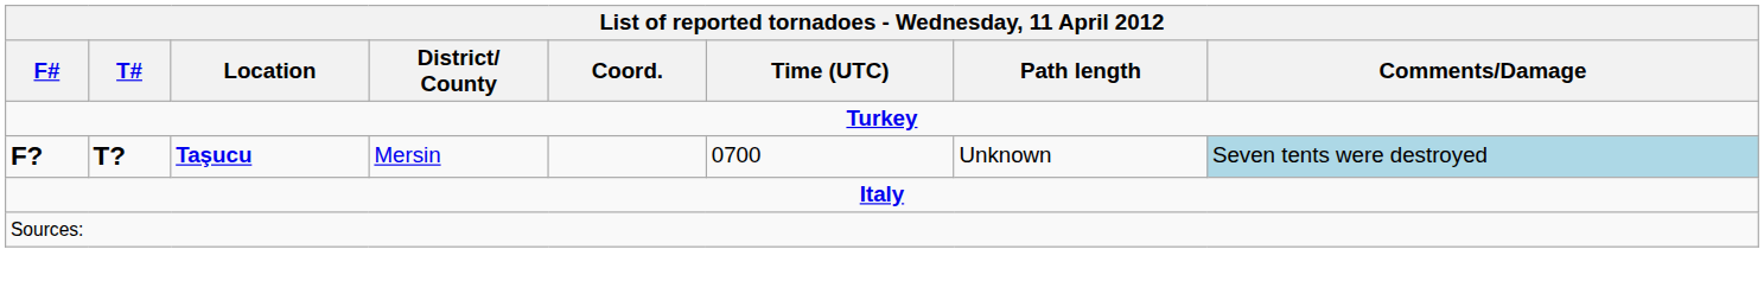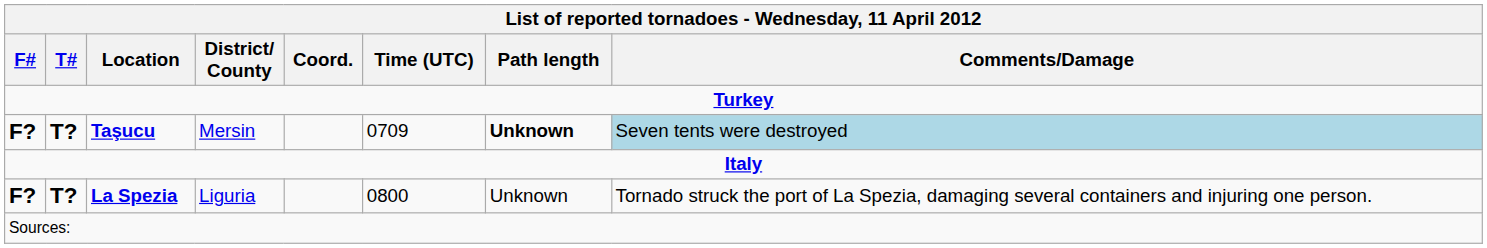Taşucu | Time (UTC): 0700 -> 0709
Taşucu | Path length: normal -> bold
+ row: F? | T? | La Spezia | Liguria | 0800 | Unknown | Tornado struck the port of La Spezia, damaging several containers and injuring one person.
